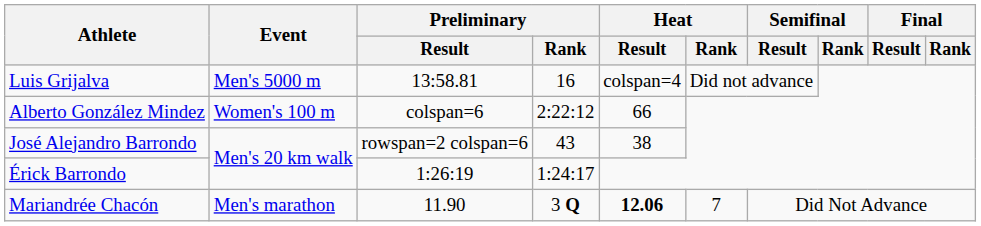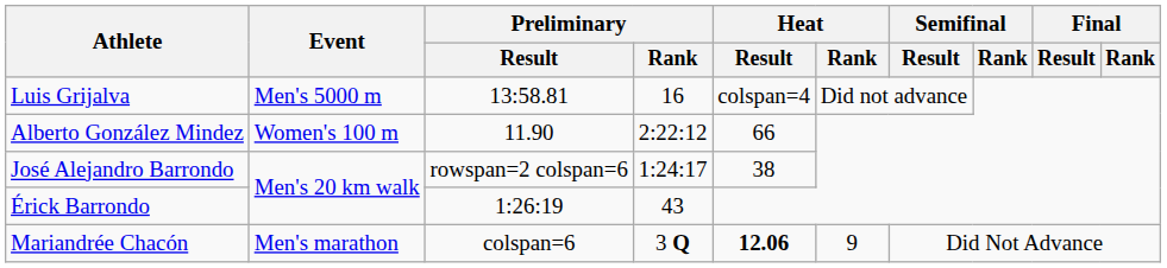Alberto González Mindez | Preliminary / Result: colspan=6 -> 11.90
José Alejandro Barrondo | Preliminary / Rank: 43 -> 1:24:17
Érick Barrondo | Preliminary / Rank: 1:24:17 -> 43
Mariandrée Chacón | Preliminary / Result: 11.90 -> colspan=6
Mariandrée Chacón | Heat / Rank: 7 -> 9
